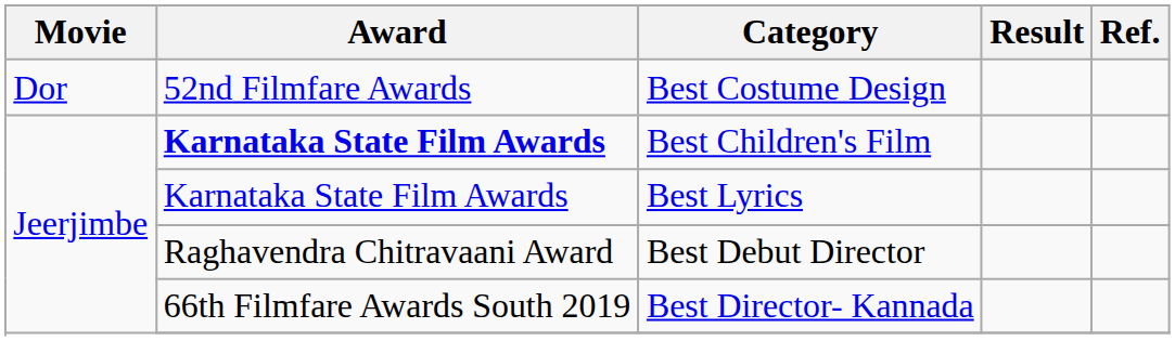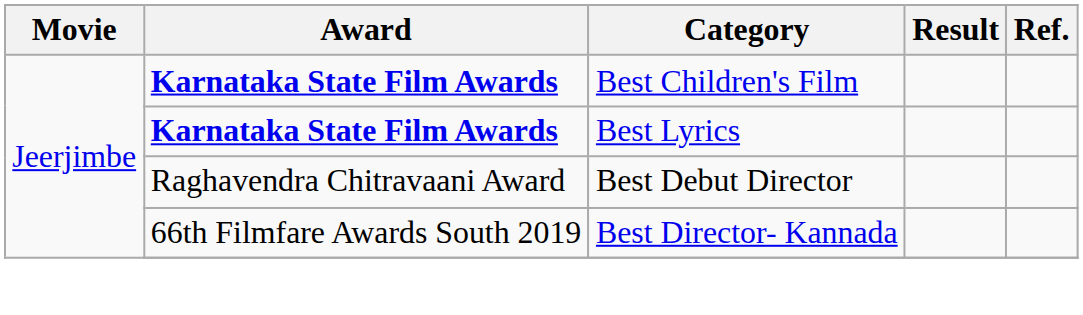- row: Dor | 52nd Filmfare Awards | Best Costume Design
Best Lyrics | Award: normal -> bold
